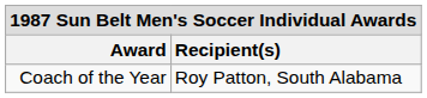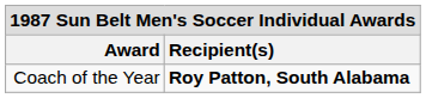Coach of the Year | Recipient(s): normal -> bold
